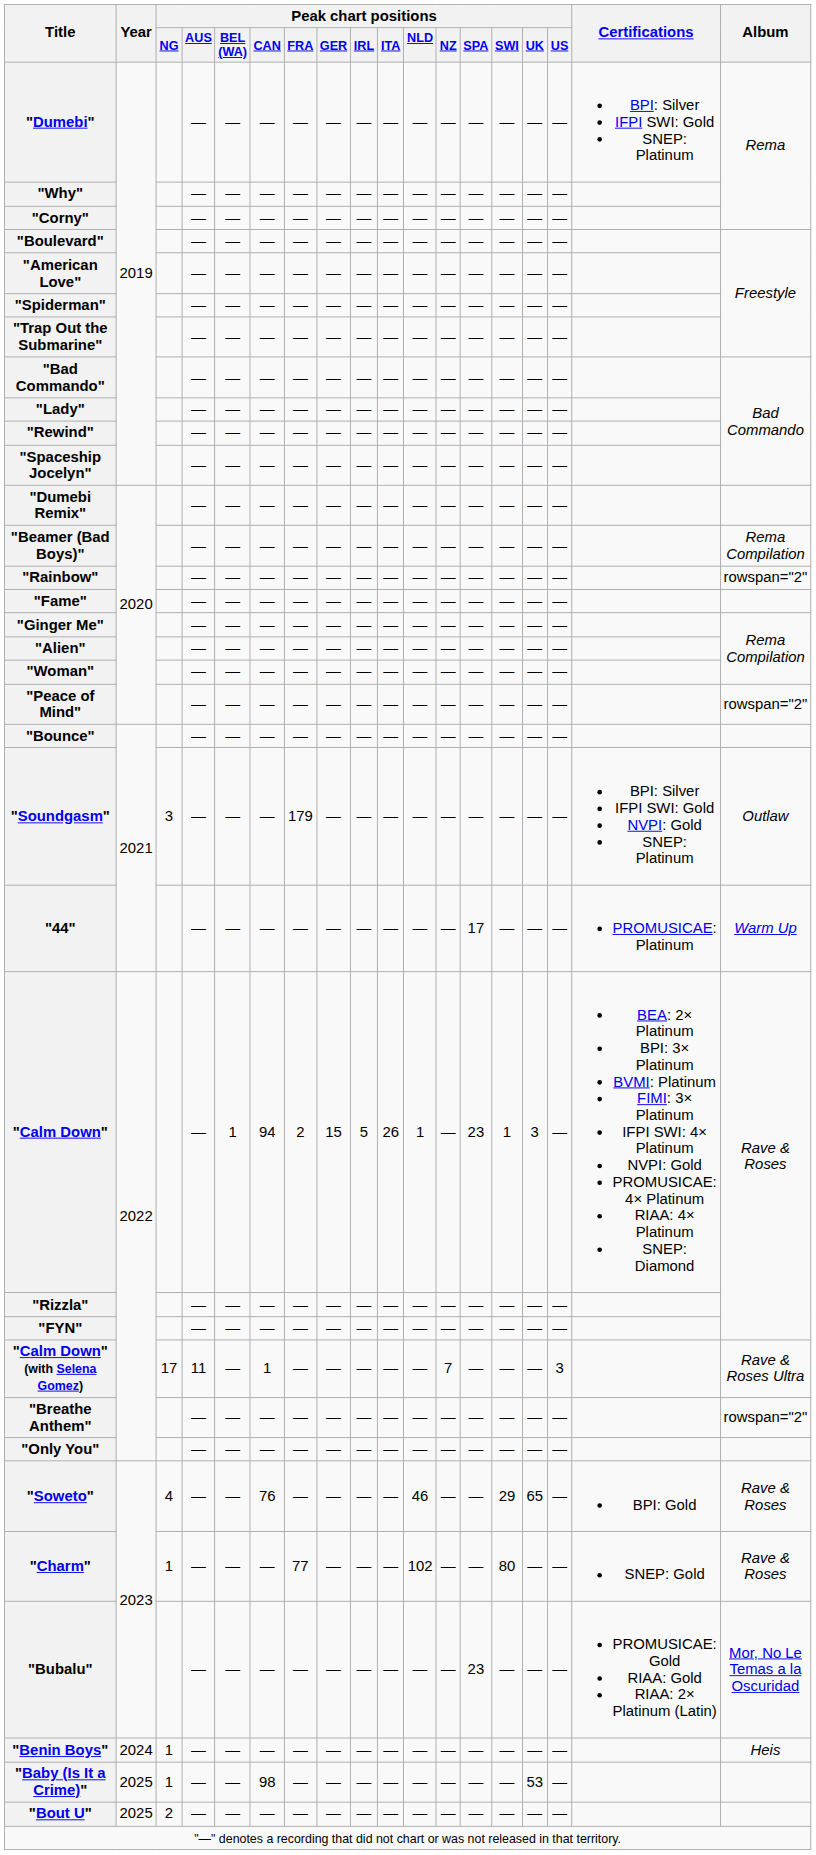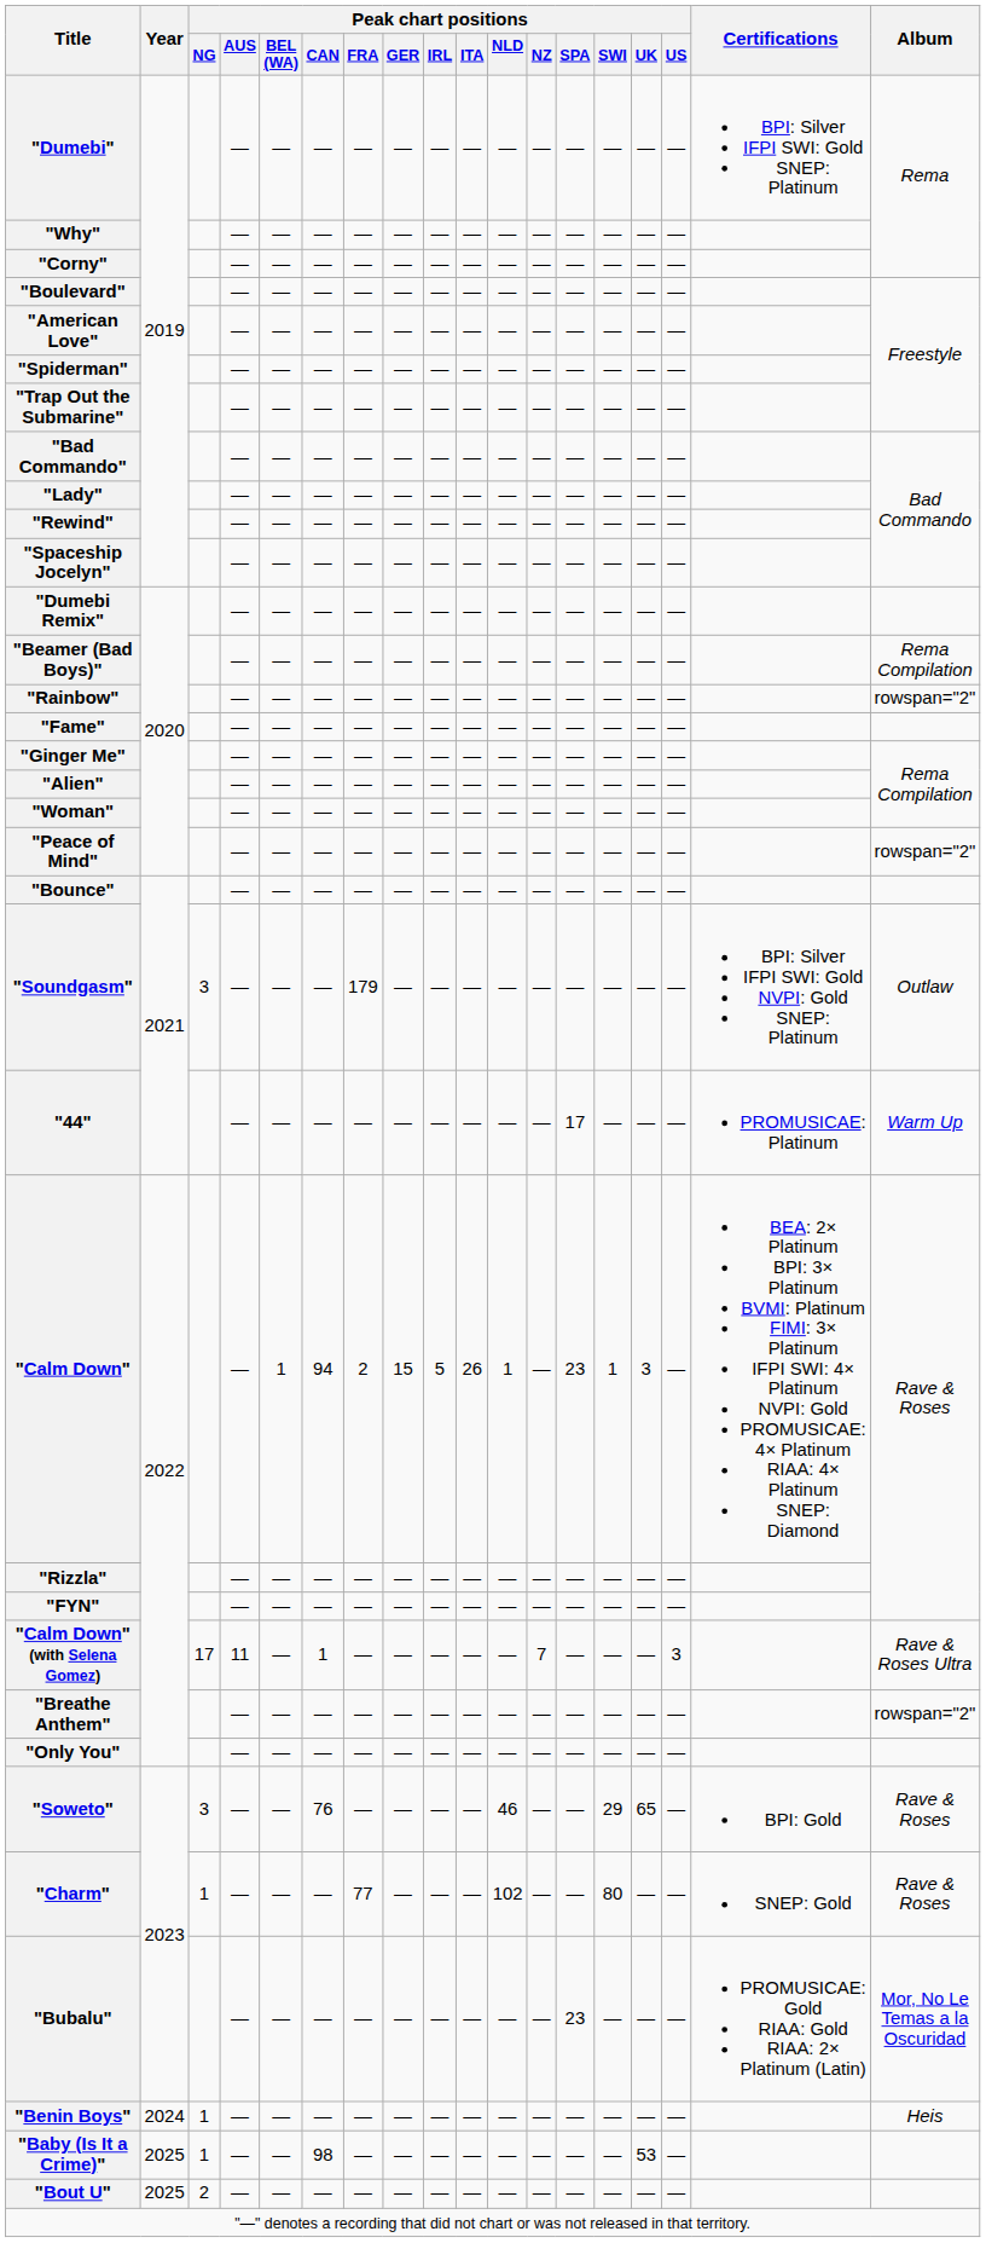"Soweto" | Peak chart positions / NG: 4 -> 3
